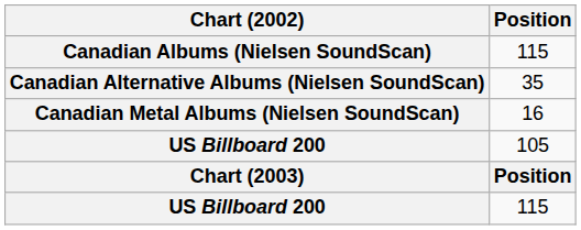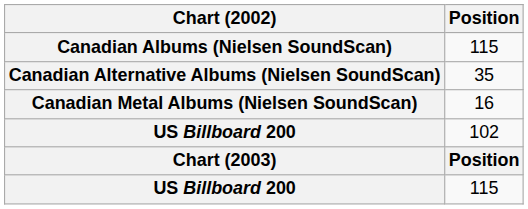row 5 | Position: 105 -> 102
